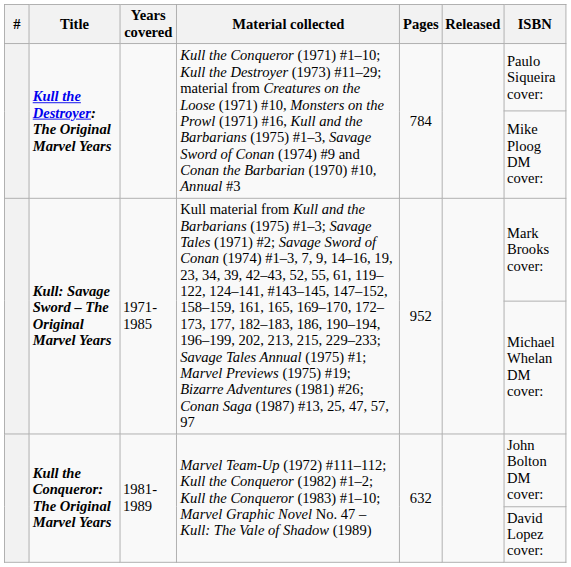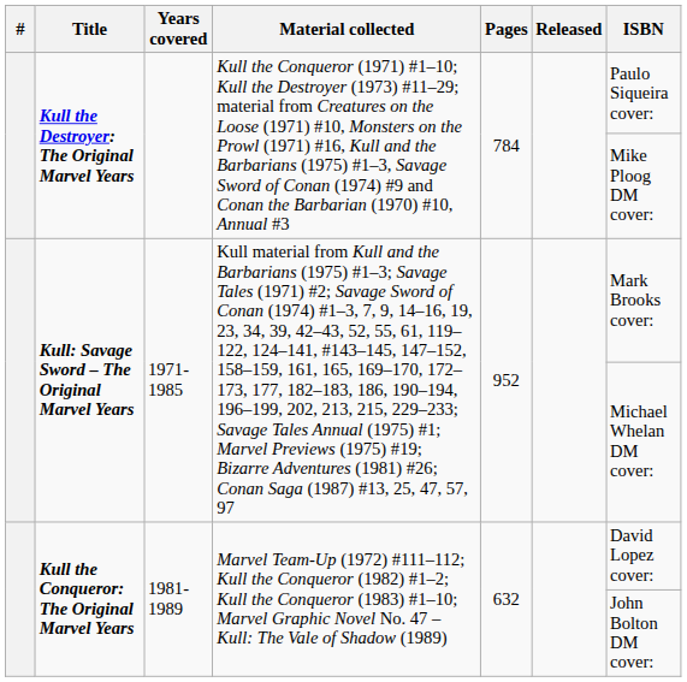row 6 | ISBN: John Bolton DM cover: -> David Lopez cover:
row 7 | ISBN: David Lopez cover: -> John Bolton DM cover:
